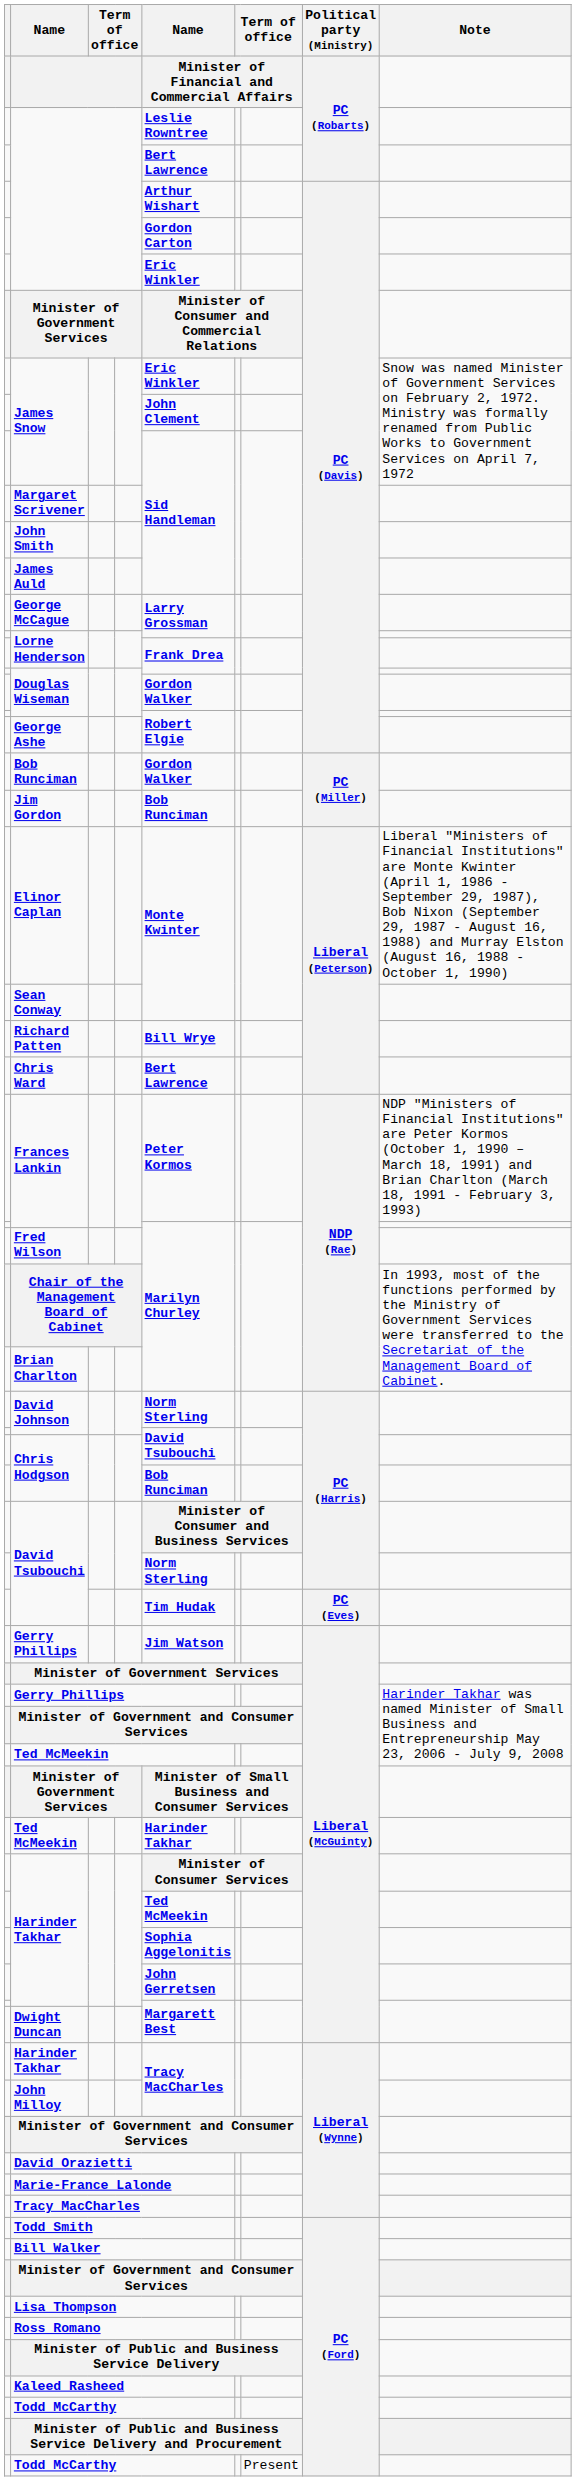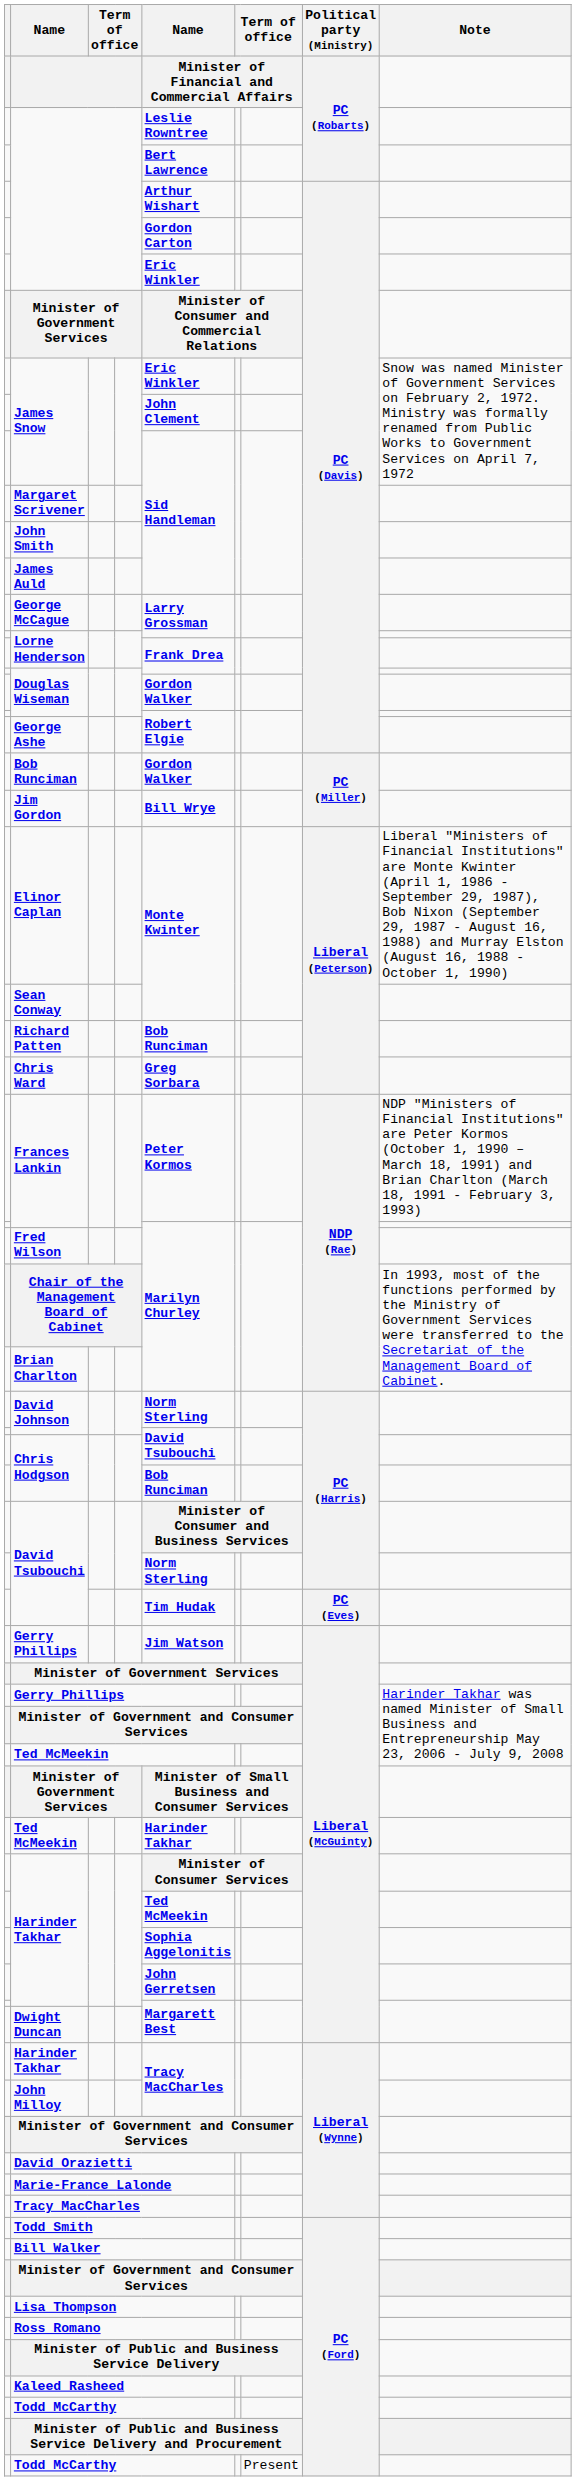Jim Gordon | Name / Minister of Financial and Commercial Affairs: Bob Runciman -> Bill Wrye
Richard Patten | Name / Minister of Financial and Commercial Affairs: Bill Wrye -> Bob Runciman
Chris Ward | Name / Minister of Financial and Commercial Affairs: Bert Lawrence -> Greg Sorbara
